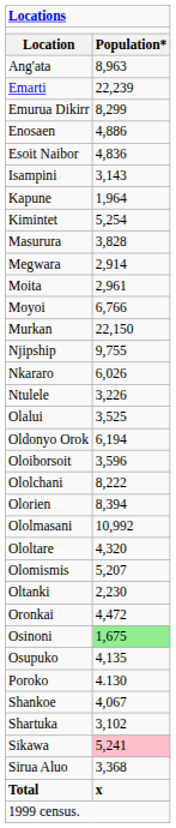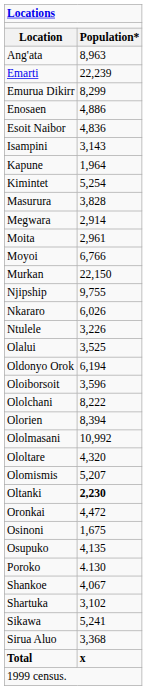Oltanki | column 2: normal -> bold
Osinoni | column 2: lightgreen background -> no background
Sikawa | column 2: pink background -> no background
